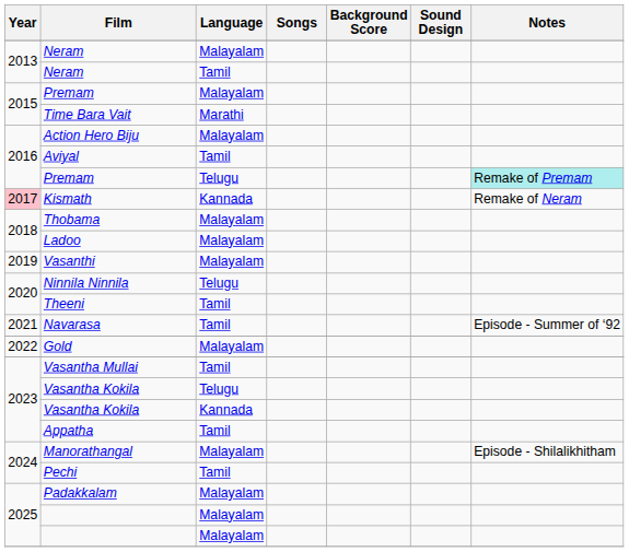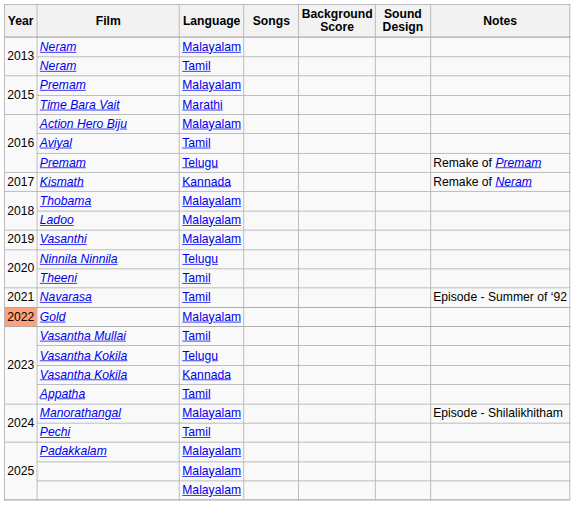Premam / Telugu | Notes: paleturquoise background -> no background
Kismath | Year: pink background -> no background
Gold | Year: no background -> lightsalmon background
